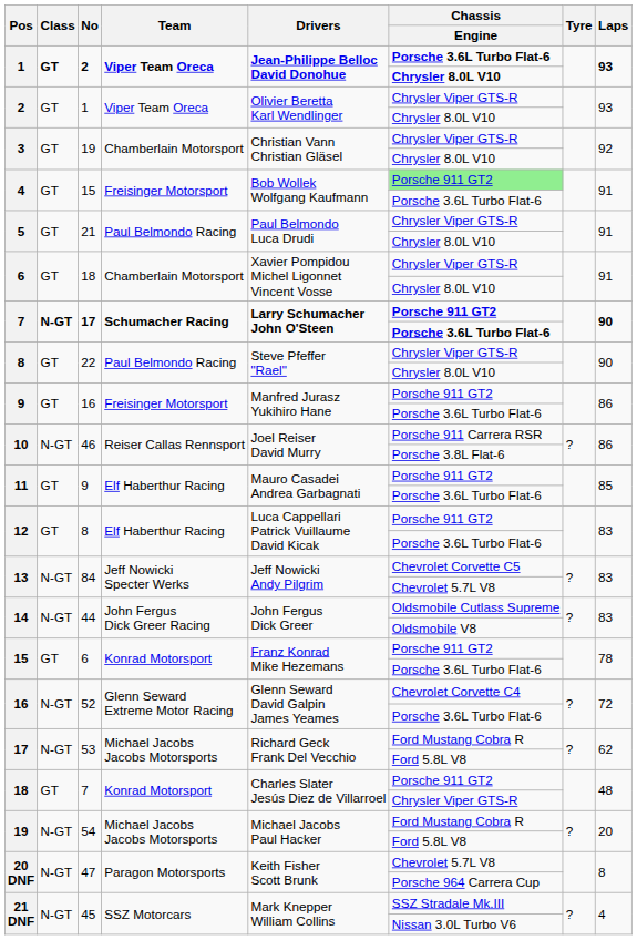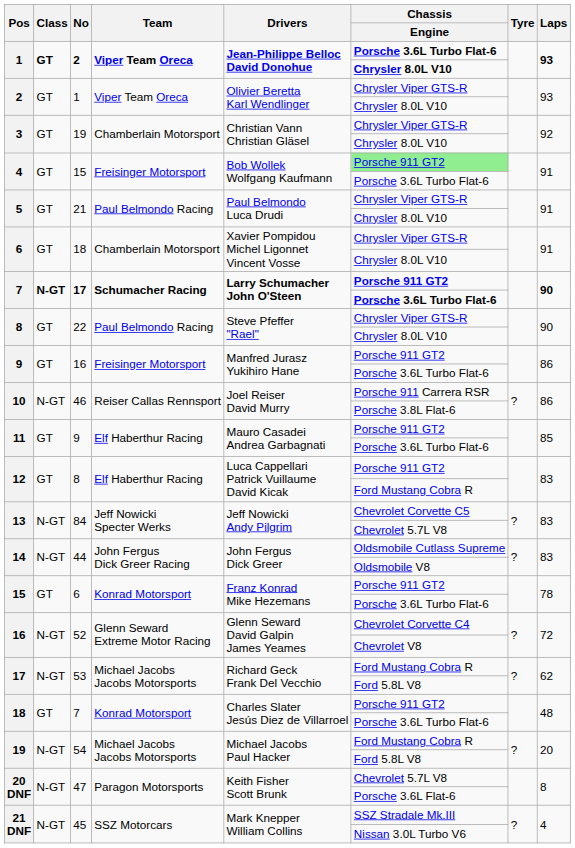row 26 | Chassis / Engine: Porsche 3.6L Turbo Flat-6 -> Ford Mustang Cobra R
row 34 | Chassis / Engine: Porsche 3.6L Turbo Flat-6 -> Chevrolet V8
row 38 | Chassis / Engine: Chrysler Viper GTS-R -> Porsche 3.6L Turbo Flat-6
row 42 | Chassis / Engine: Porsche 964 Carrera Cup -> Porsche 3.6L Flat-6
